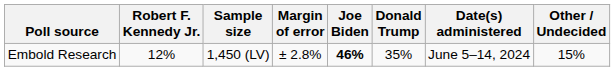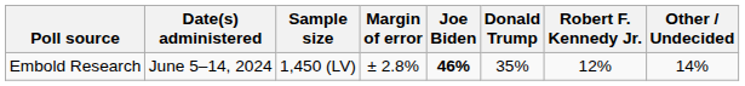columns swapped: Date(s) administered <-> Robert F. Kennedy Jr.
Embold Research | Other / Undecided: 15% -> 14%
